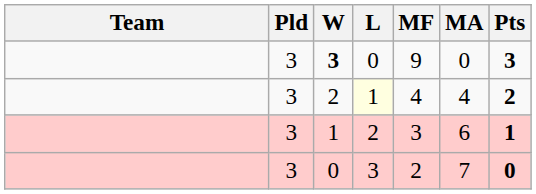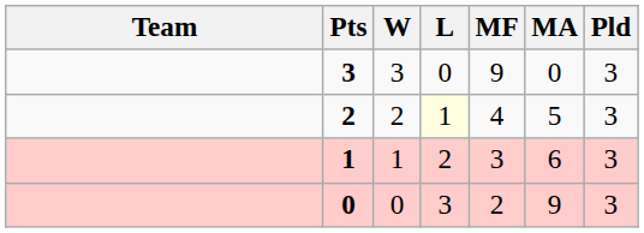columns swapped: Pld <-> Pts
row 2 | W: bold -> normal
row 3 | MA: 4 -> 5
row 5 | MA: 7 -> 9
